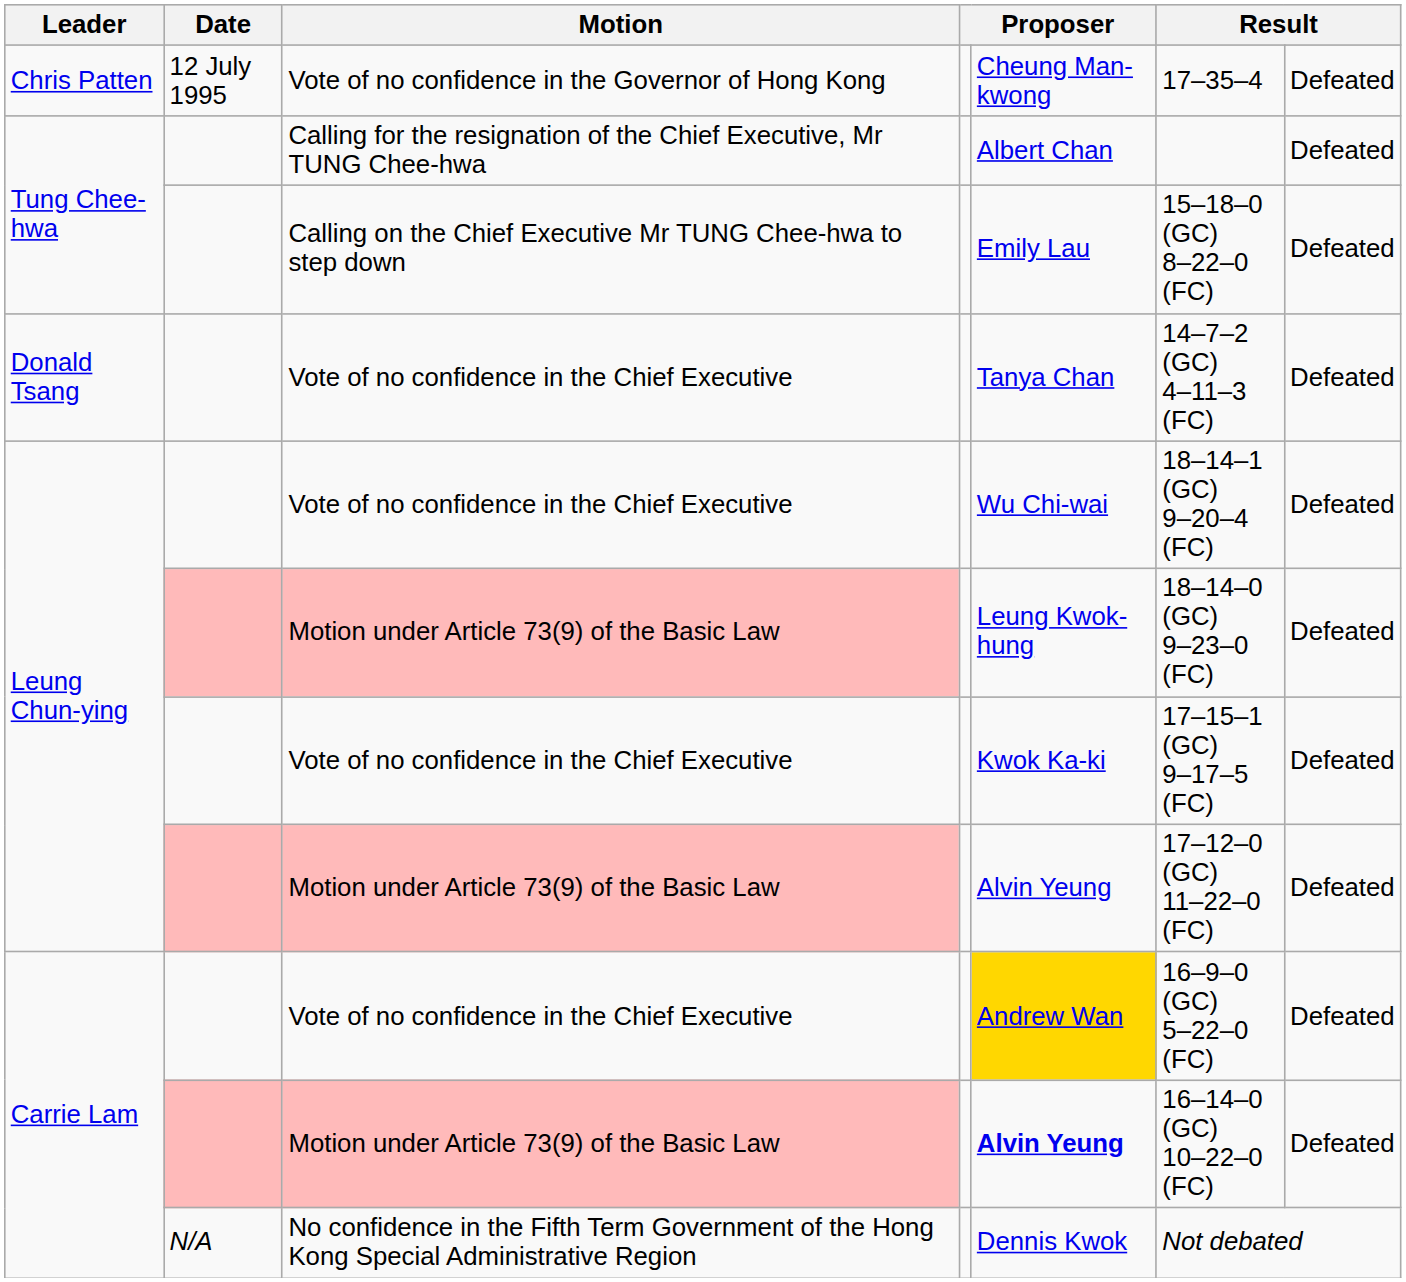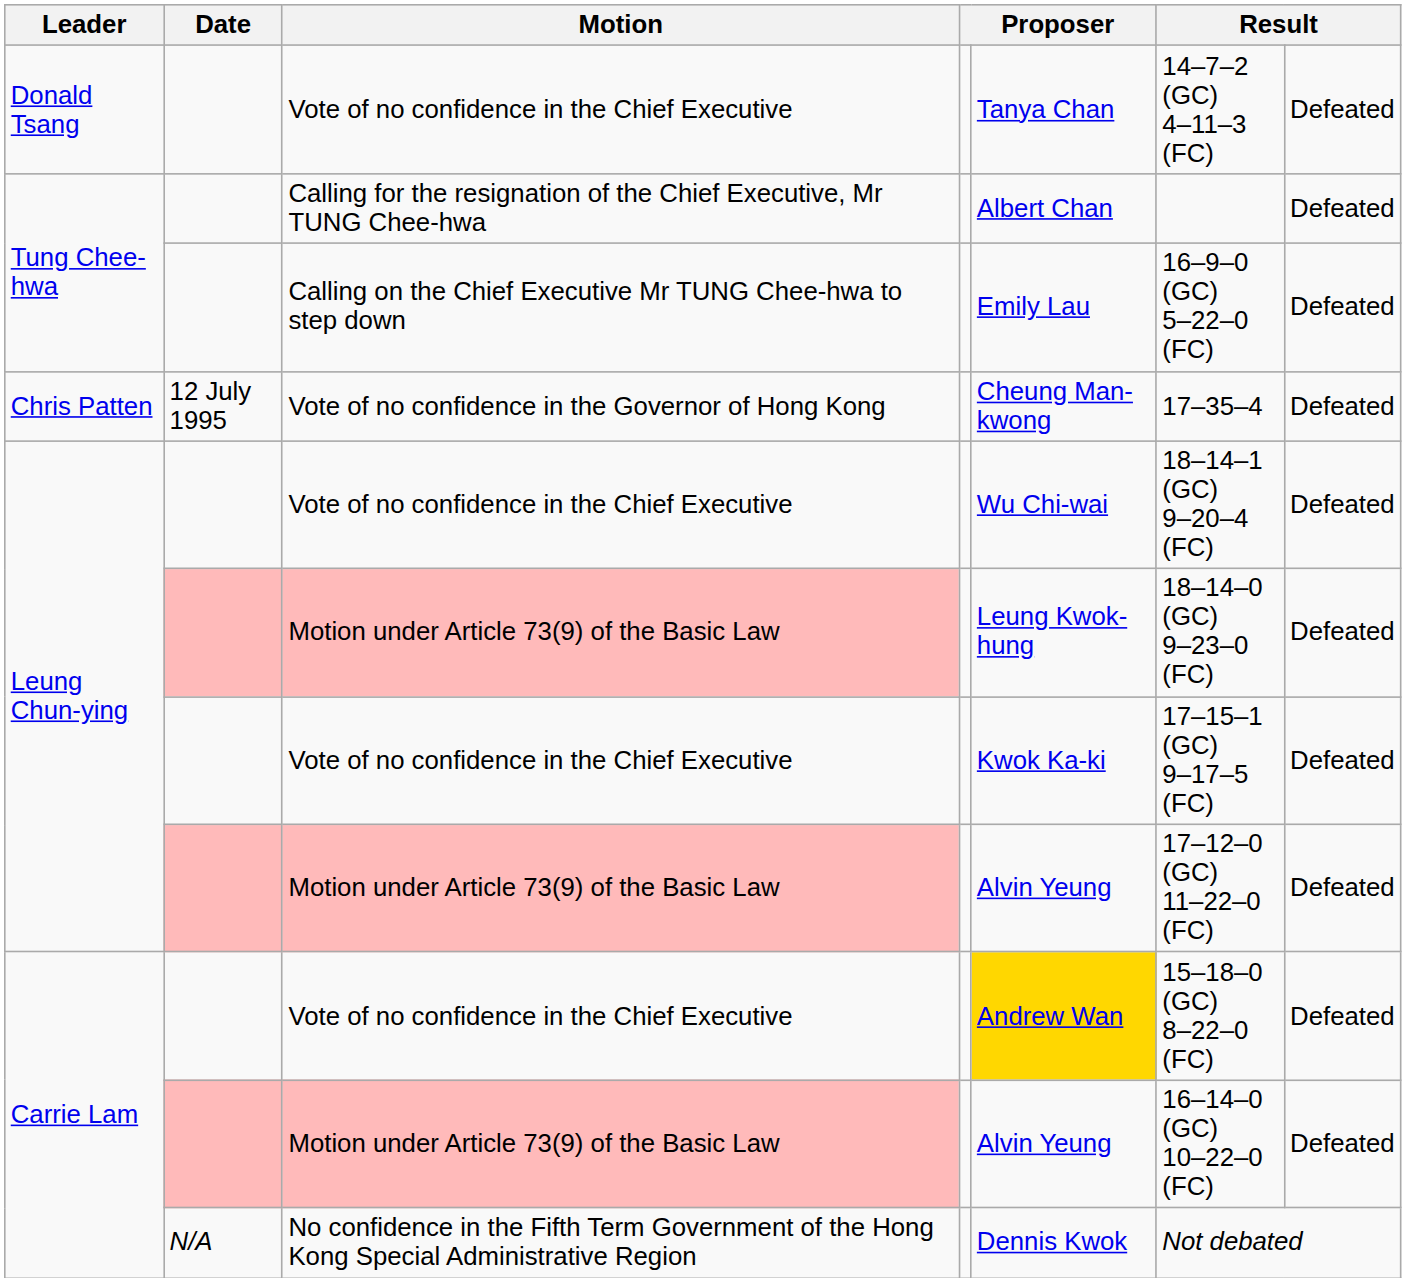rows swapped: Vote of no confidence in the Governor of Hong Kong <-> Donald Tsang / Vote of no confidence in the Chief Executive
Calling on the Chief Executive Mr TUNG Chee-hwa to step down | column 6: 15–18–0 (GC) 8–22–0 (FC) -> 16–9–0 (GC) 5–22–0 (FC)
Carrie Lam / Vote of no confidence in the Chief Executive | column 6: 16–9–0 (GC) 5–22–0 (FC) -> 15–18–0 (GC) 8–22–0 (FC)
Carrie Lam / Motion under Article 73(9) of the Basic Law | column 5: bold -> normal
